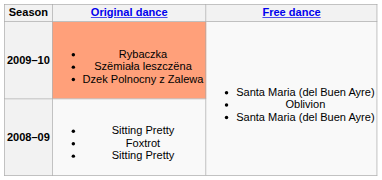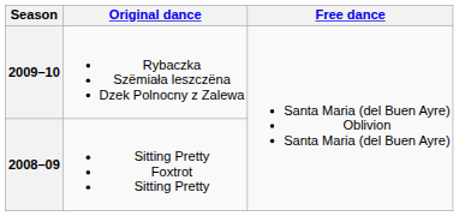2009–10 | Original dance: lightsalmon background -> no background
